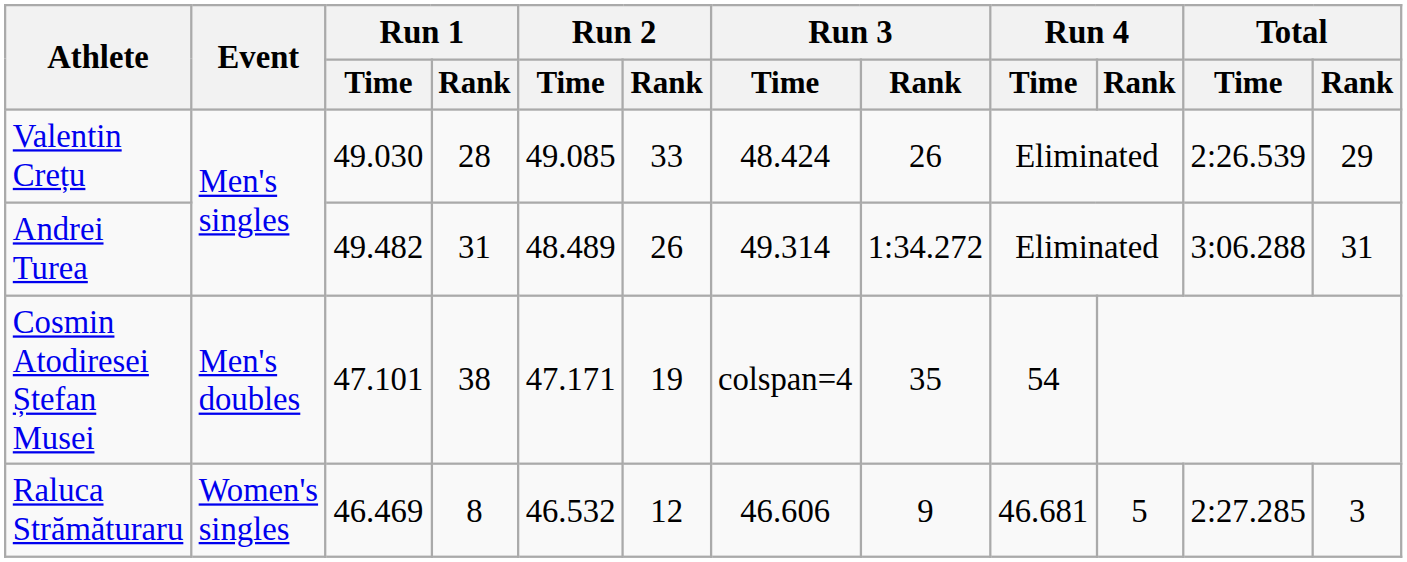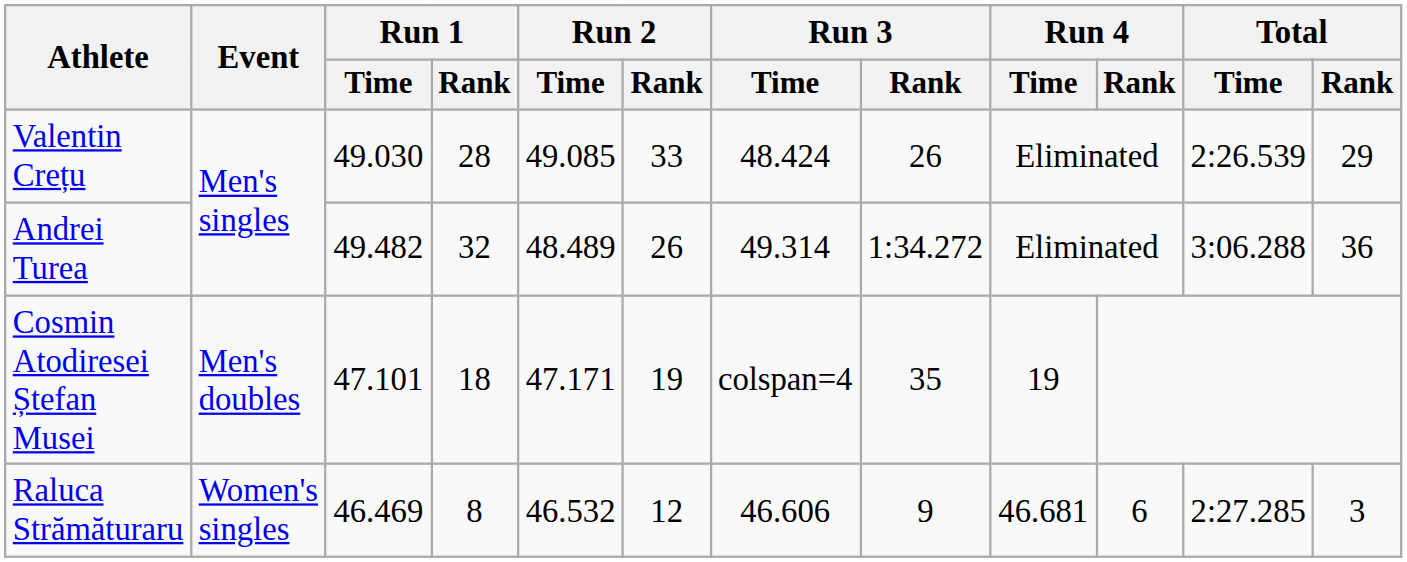Andrei Turea | Run 1 / Rank: 31 -> 32
Andrei Turea | Total / Rank: 31 -> 36
Cosmin Atodiresei Ștefan Musei | Run 1 / Rank: 38 -> 18
Cosmin Atodiresei Ștefan Musei | Run 4 / Time: 54 -> 19
Raluca Strămăturaru | Run 4 / Rank: 5 -> 6
